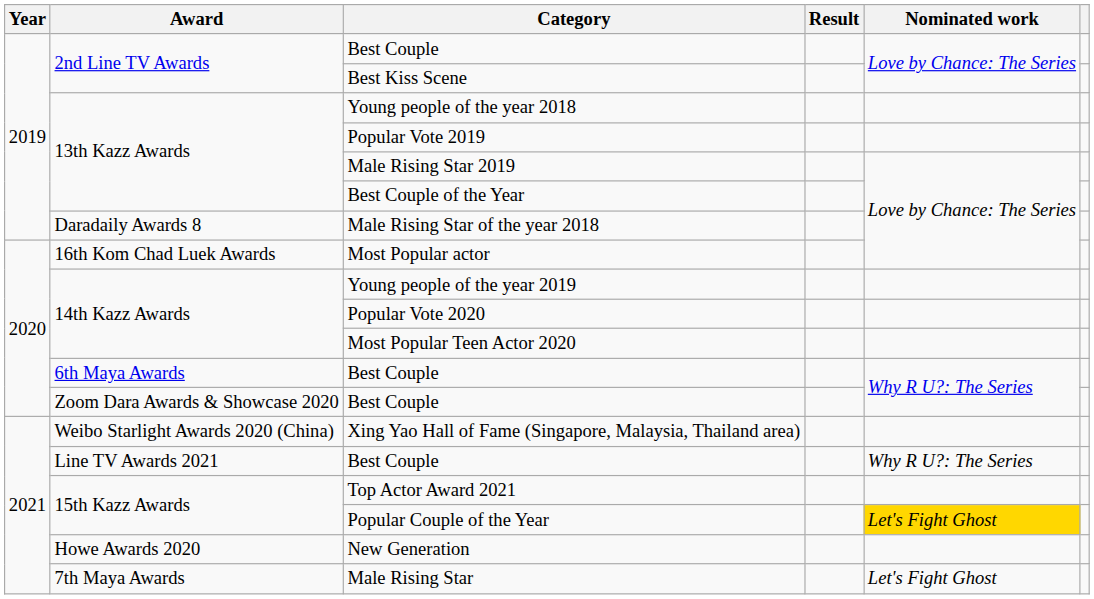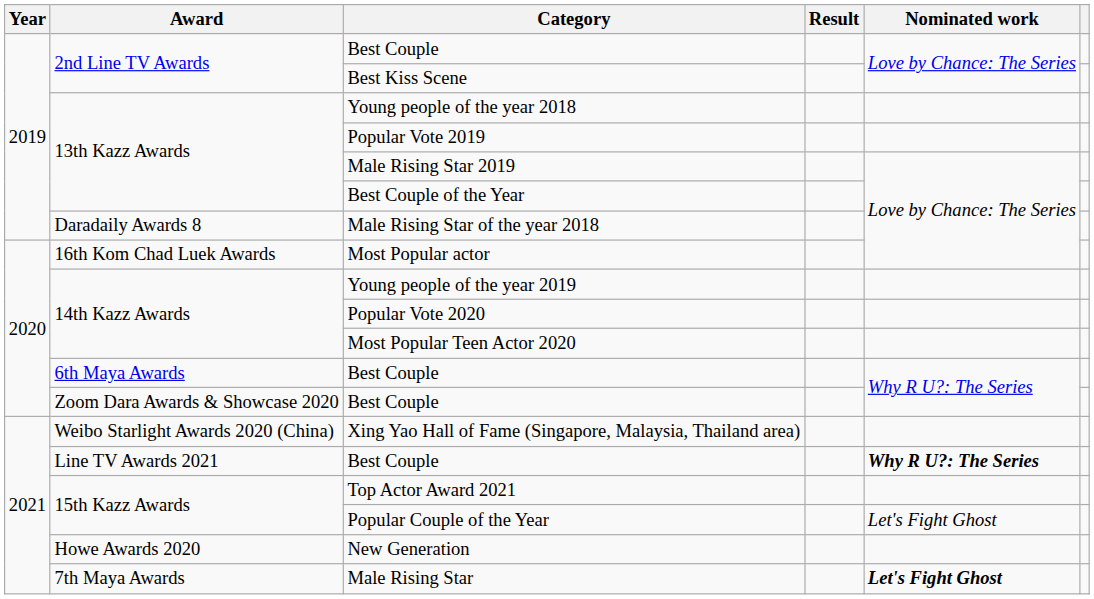Line TV Awards 2021 / Best Couple | Nominated work: normal -> bold
Popular Couple of the Year | Nominated work: gold background -> no background
Male Rising Star | Nominated work: normal -> bold
